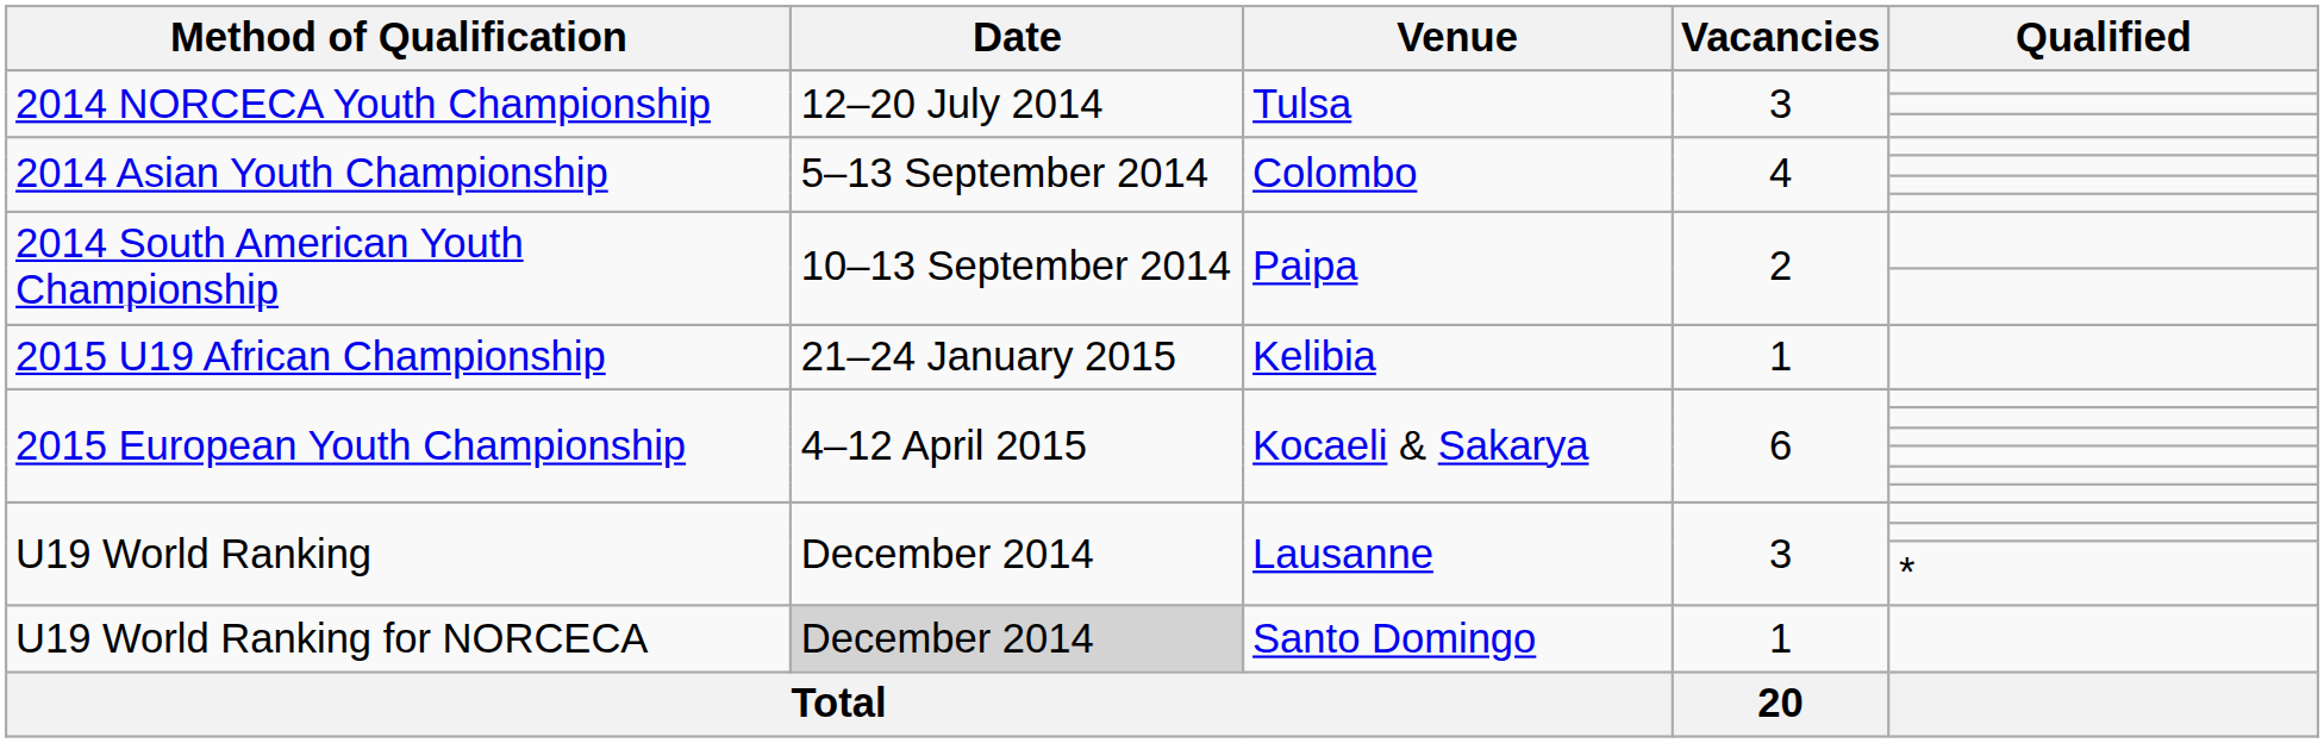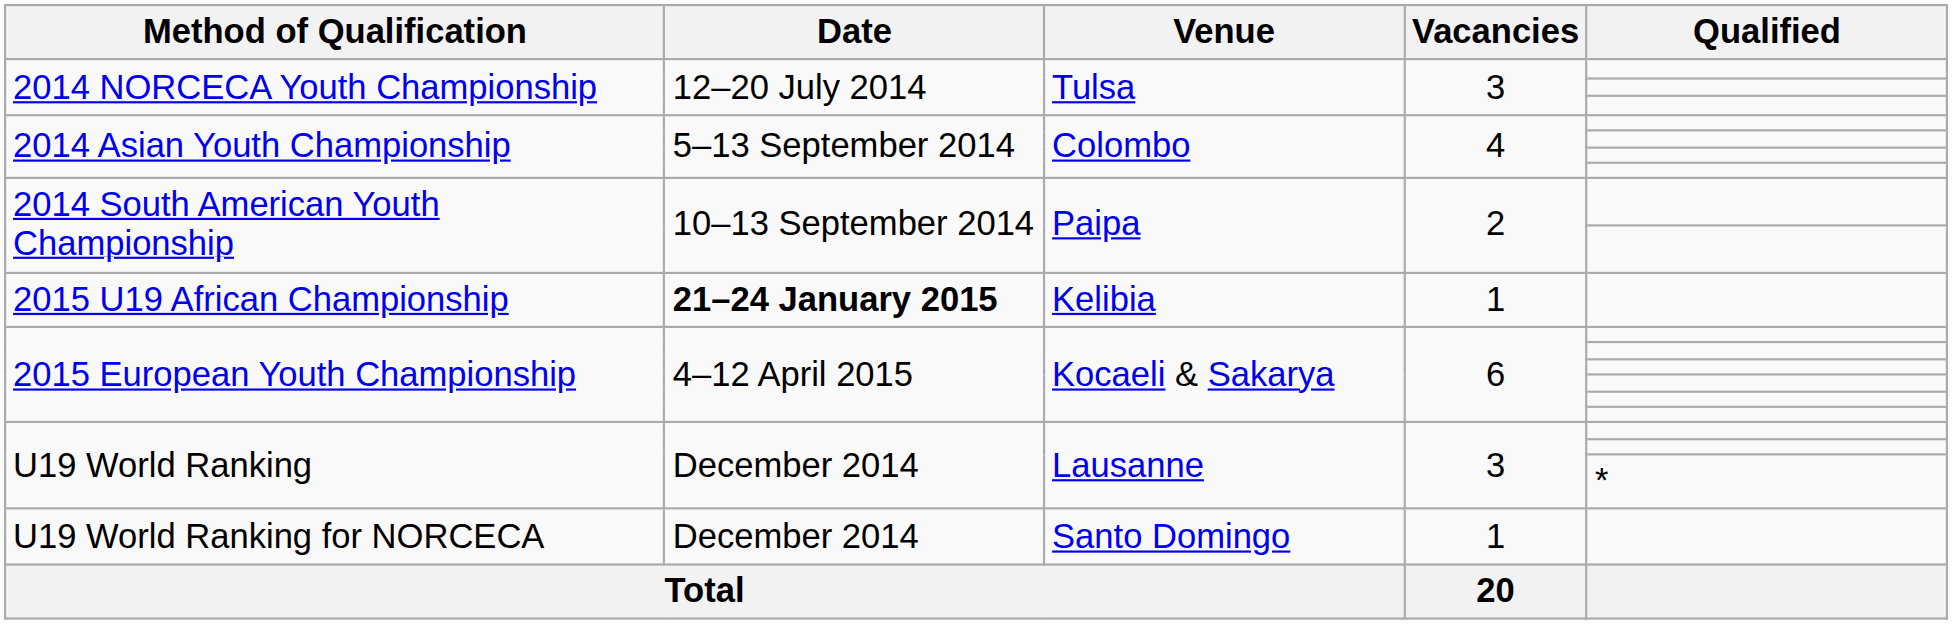2015 U19 African Championship | Date: normal -> bold
U19 World Ranking for NORCECA | Date: lightgrey background -> no background
